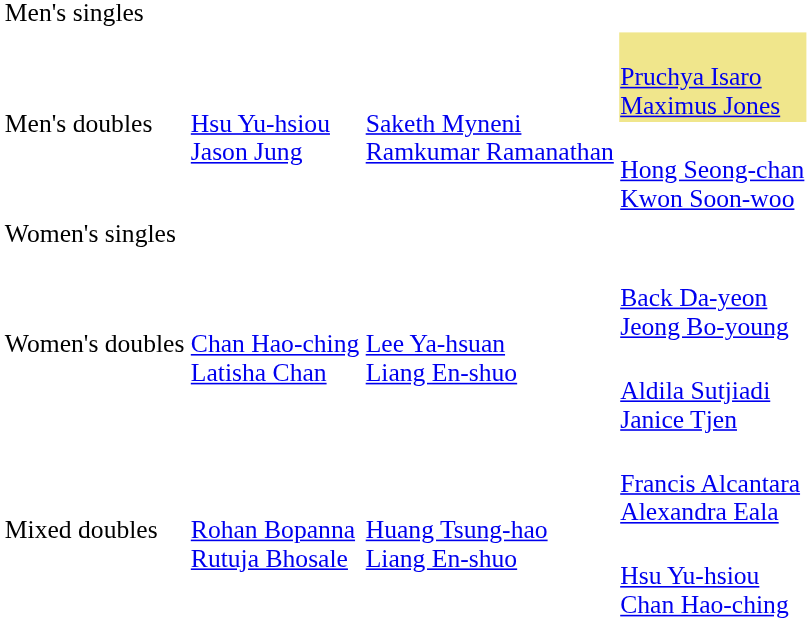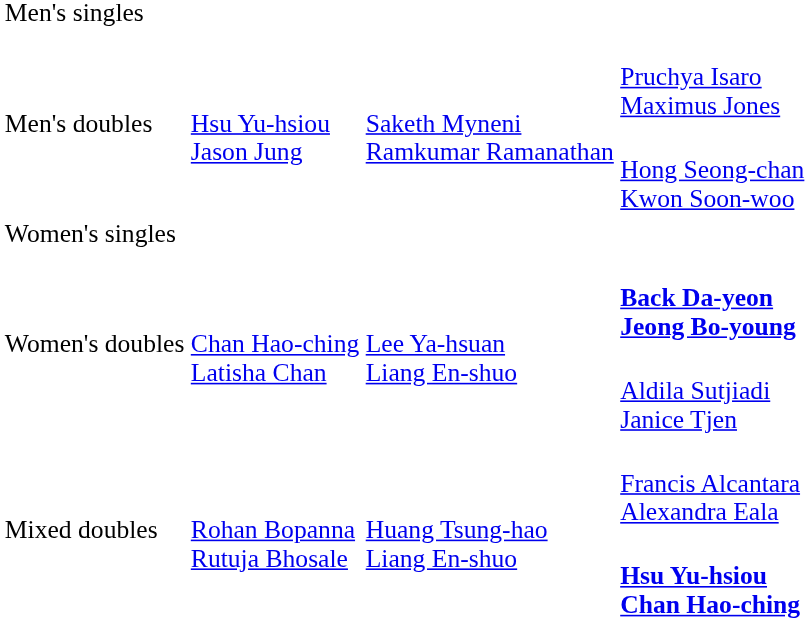Pruchya Isaro Maximus Jones | column 4: khaki background -> no background
Back Da-yeon Jeong Bo-young | column 4: normal -> bold
Hsu Yu-hsiou Chan Hao-ching | column 4: normal -> bold
